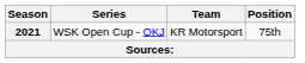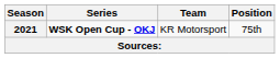2021 | Series: normal -> bold
